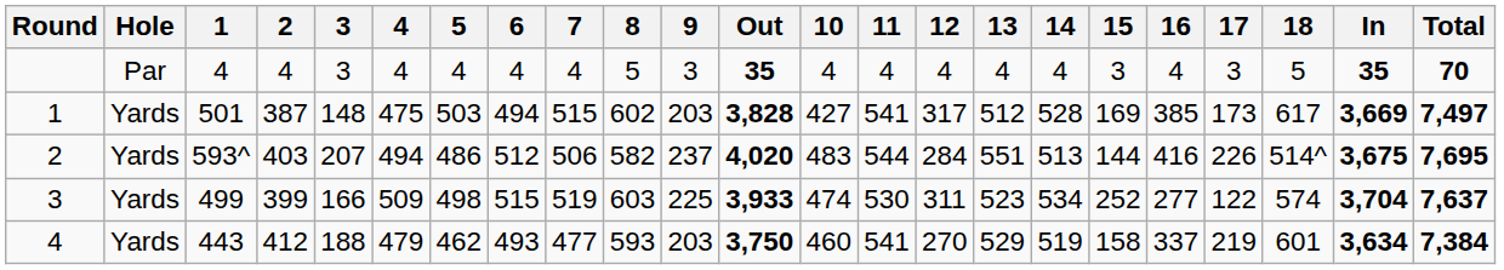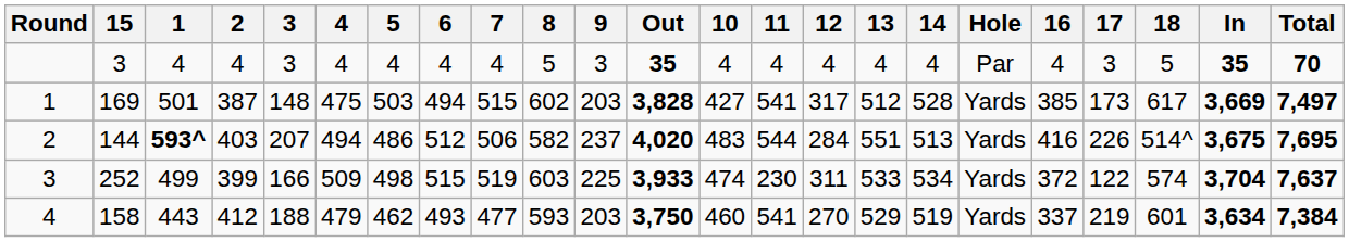columns swapped: Hole <-> 15
row 4 | 1: normal -> bold
row 5 | 11: 530 -> 230
row 5 | 13: 523 -> 533
row 5 | 16: 277 -> 372
